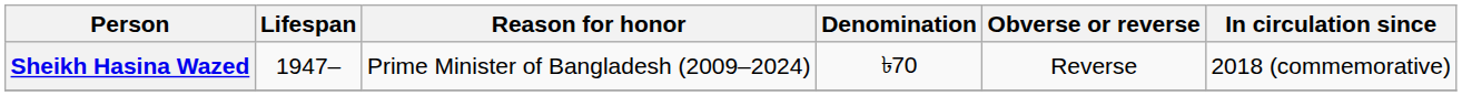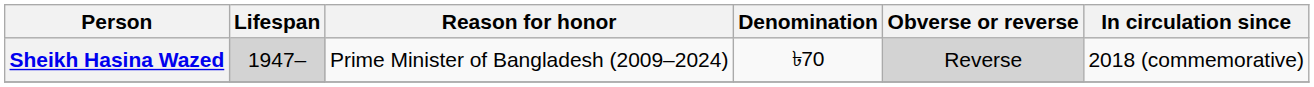Sheikh Hasina Wazed | Lifespan: no background -> lightgrey background
Sheikh Hasina Wazed | Obverse or reverse: no background -> lightgrey background
